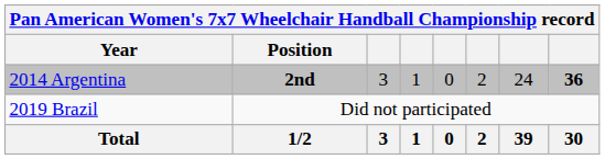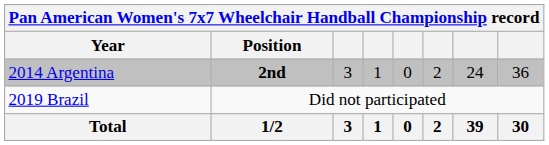2014 Argentina | column 8: bold -> normal
